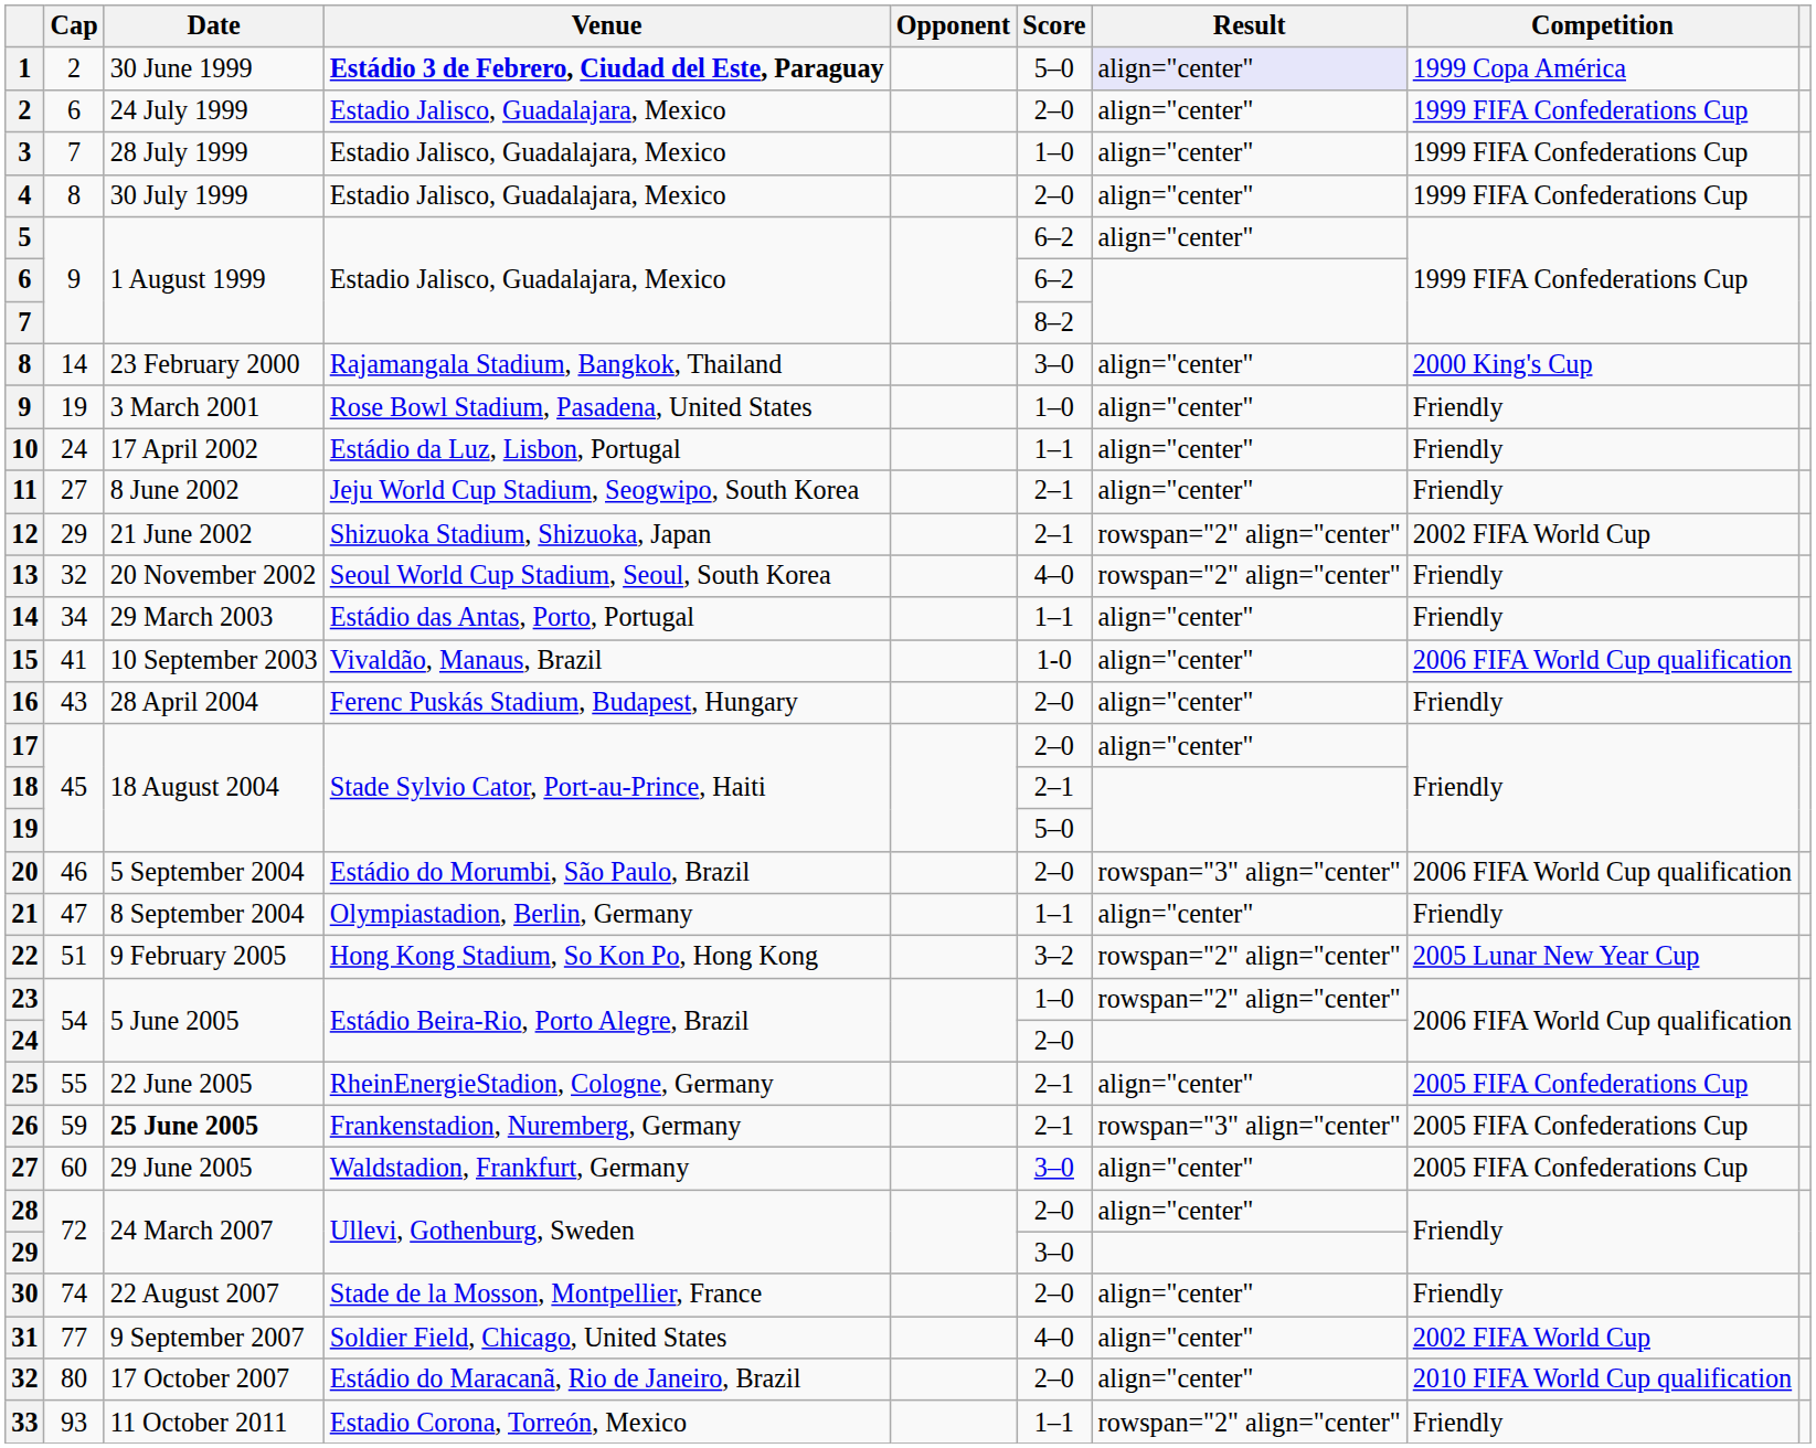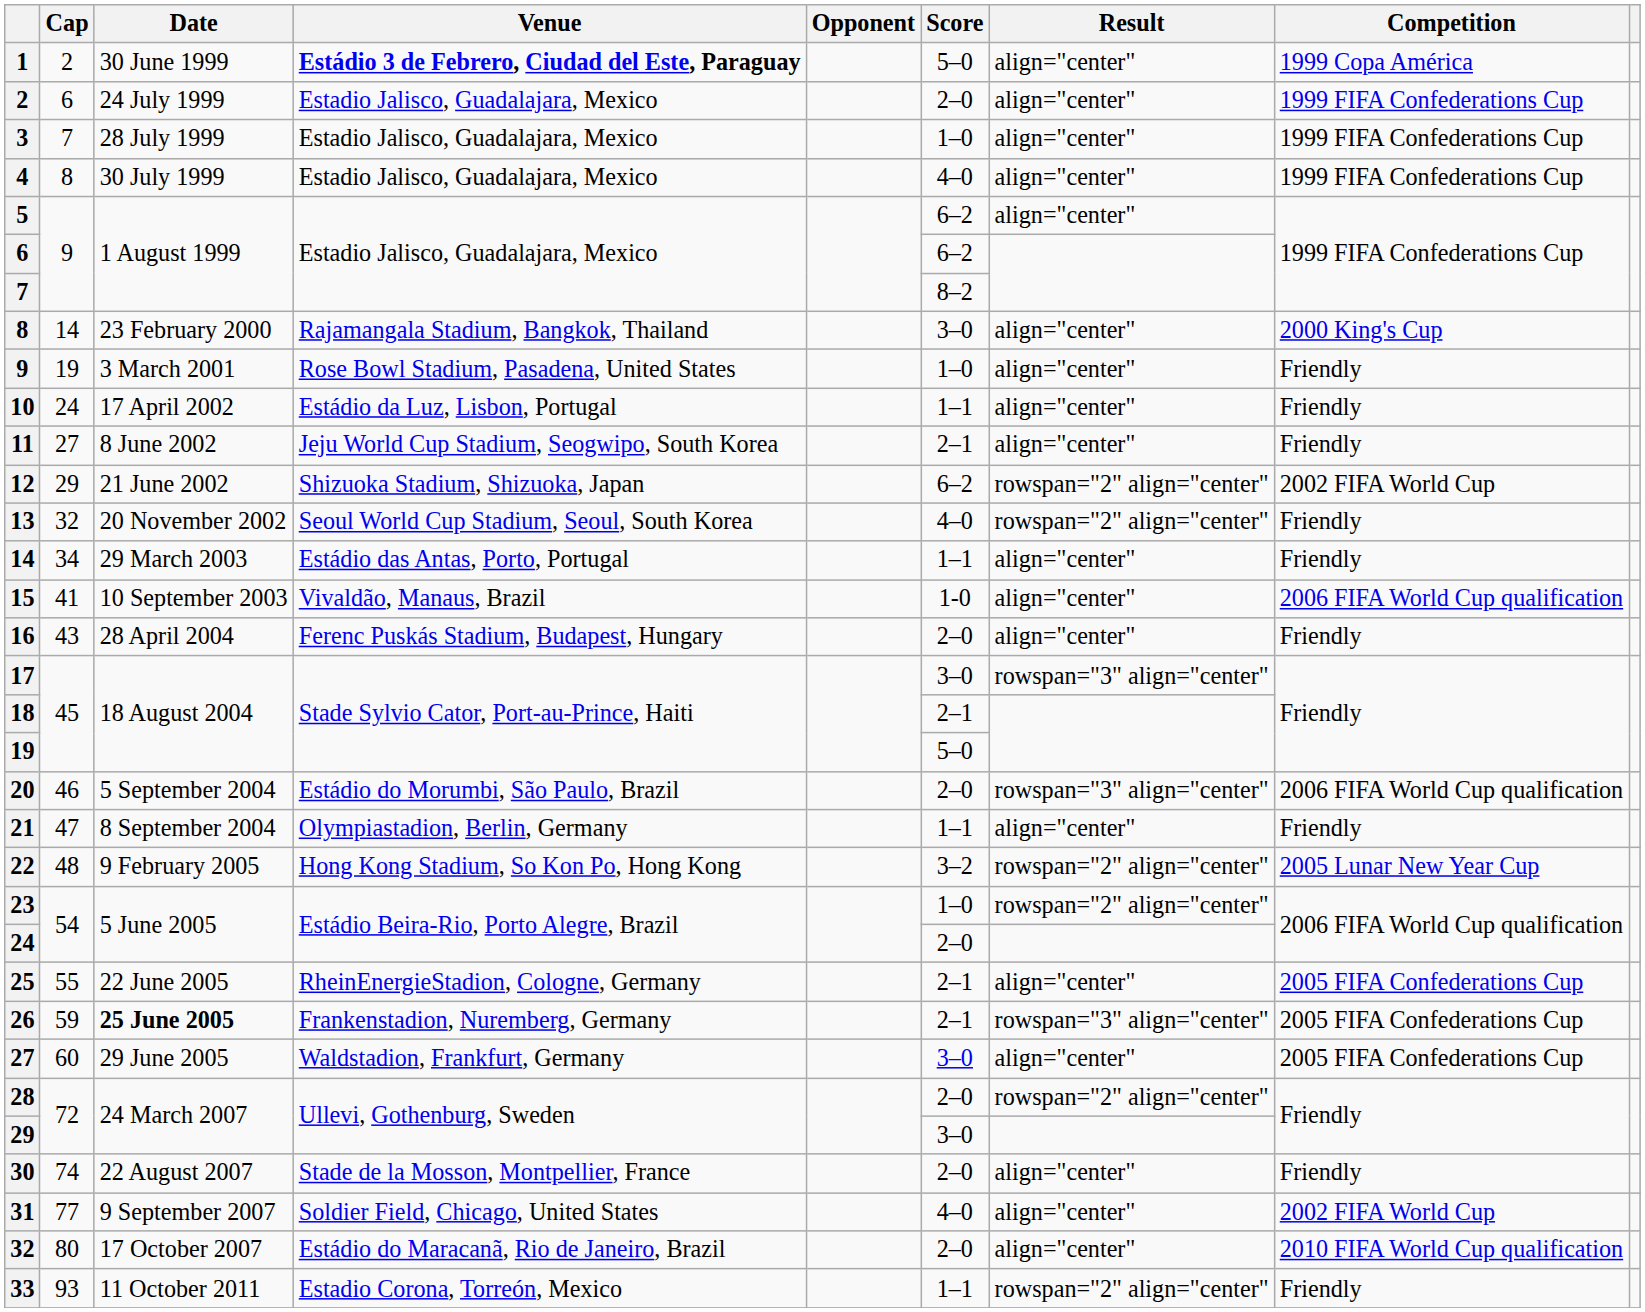1 | Result: lavender background -> no background
4 | Score: 2–0 -> 4–0
12 | Score: 2–1 -> 6–2
17 | Score: 2–0 -> 3–0
17 | Result: align="center" -> rowspan="3" align="center"
22 | Cap: 51 -> 48
28 | Result: align="center" -> rowspan="2" align="center"
